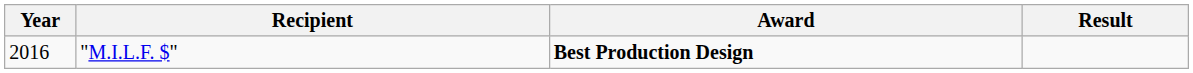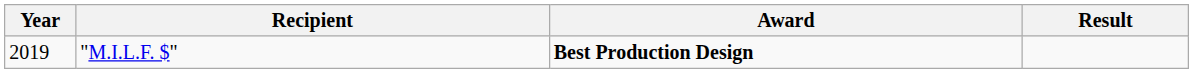"M.I.L.F. $" | Year: 2016 -> 2019
